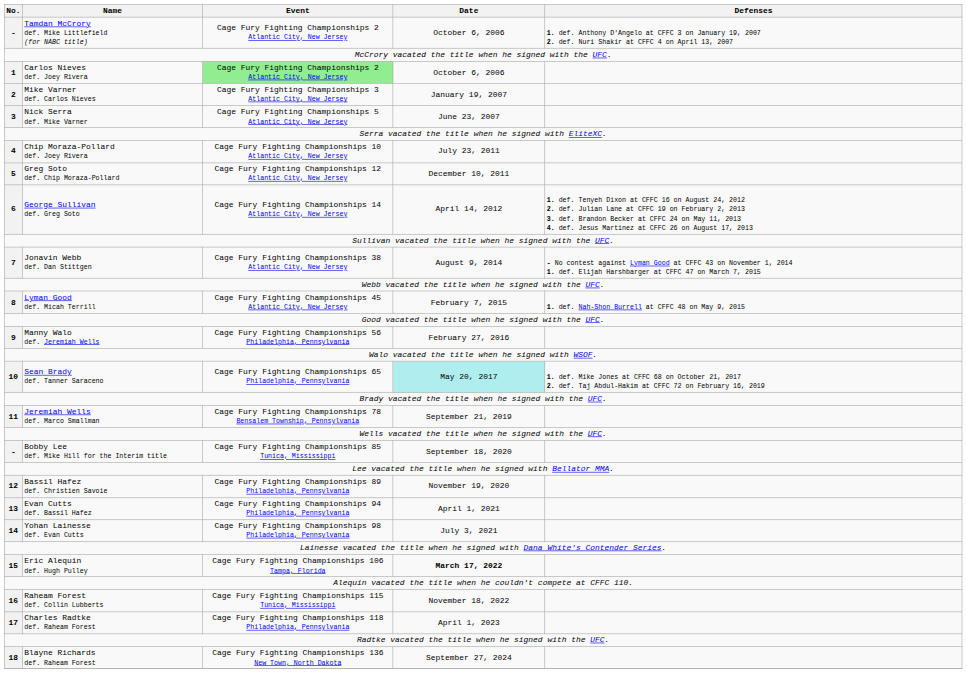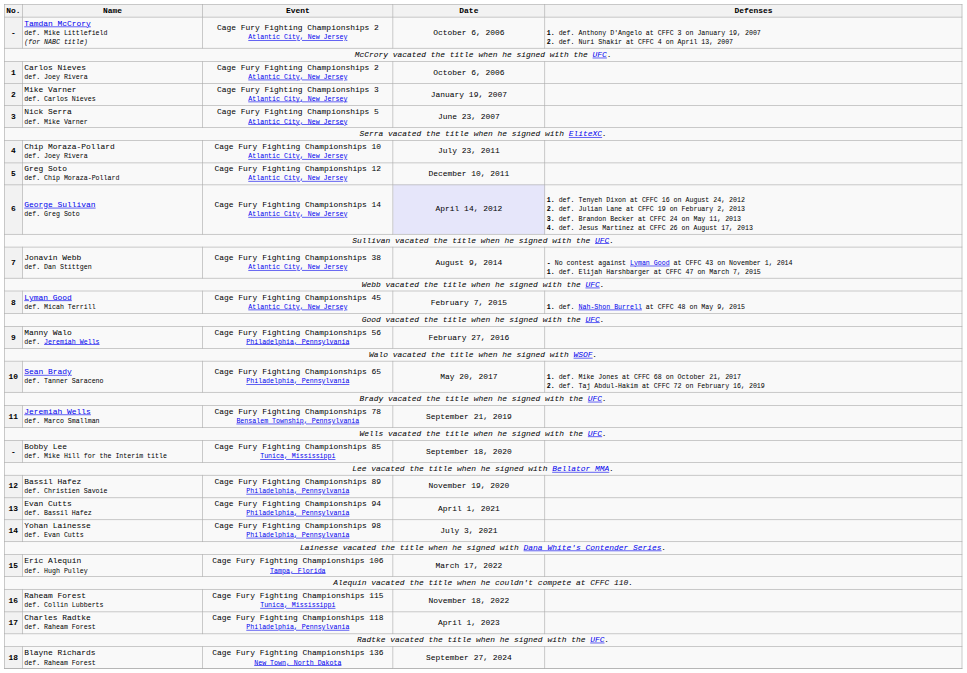Carlos Nieves def. Joey Rivera | Event: lightgreen background -> no background
George Sullivan def. Greg Soto | Date: no background -> lavender background
Sean Brady def. Tanner Saraceno | Date: paleturquoise background -> no background
Eric Alequin def. Hugh Pulley | Date: bold -> normal
